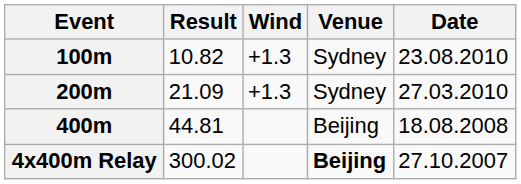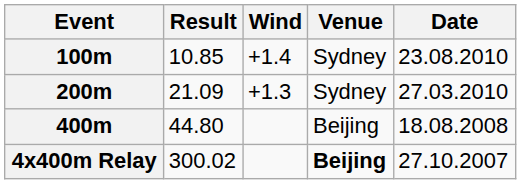100m | Result: 10.82 -> 10.85
100m | Wind: +1.3 -> +1.4
400m | Result: 44.81 -> 44.80
